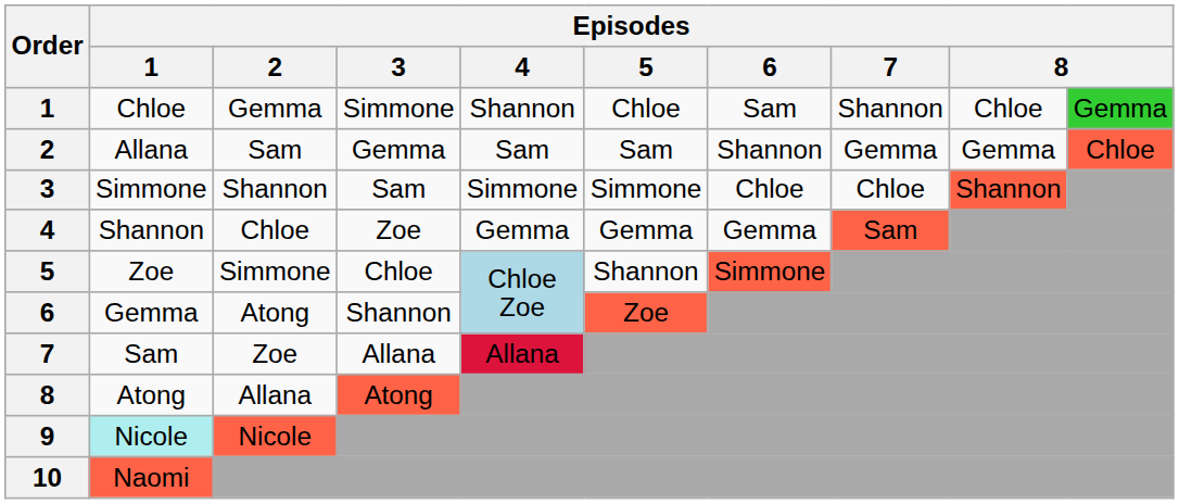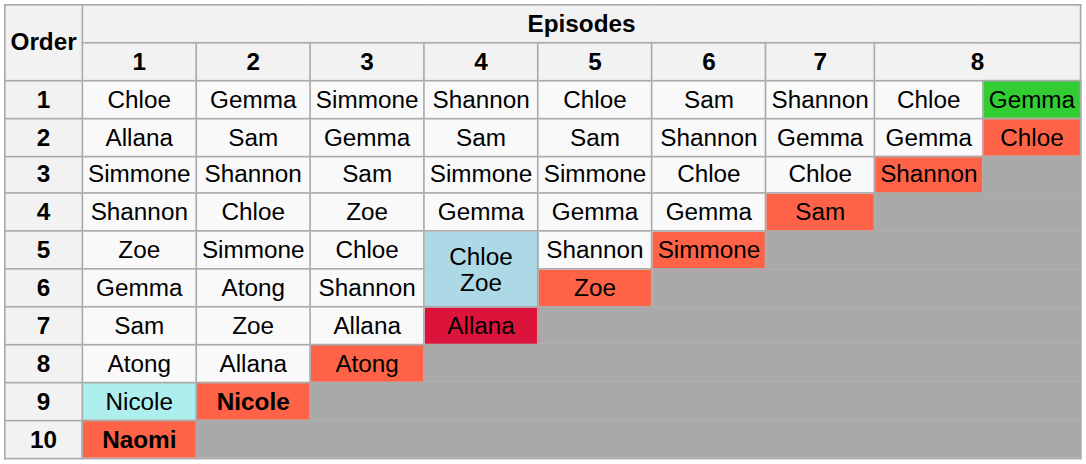9 | Episodes / 2: normal -> bold
10 | Episodes / 1: normal -> bold
